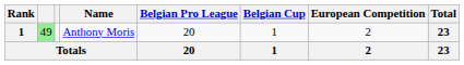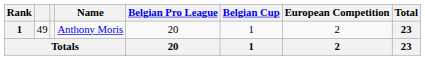Anthony Moris | column 2: lightgreen background -> no background
